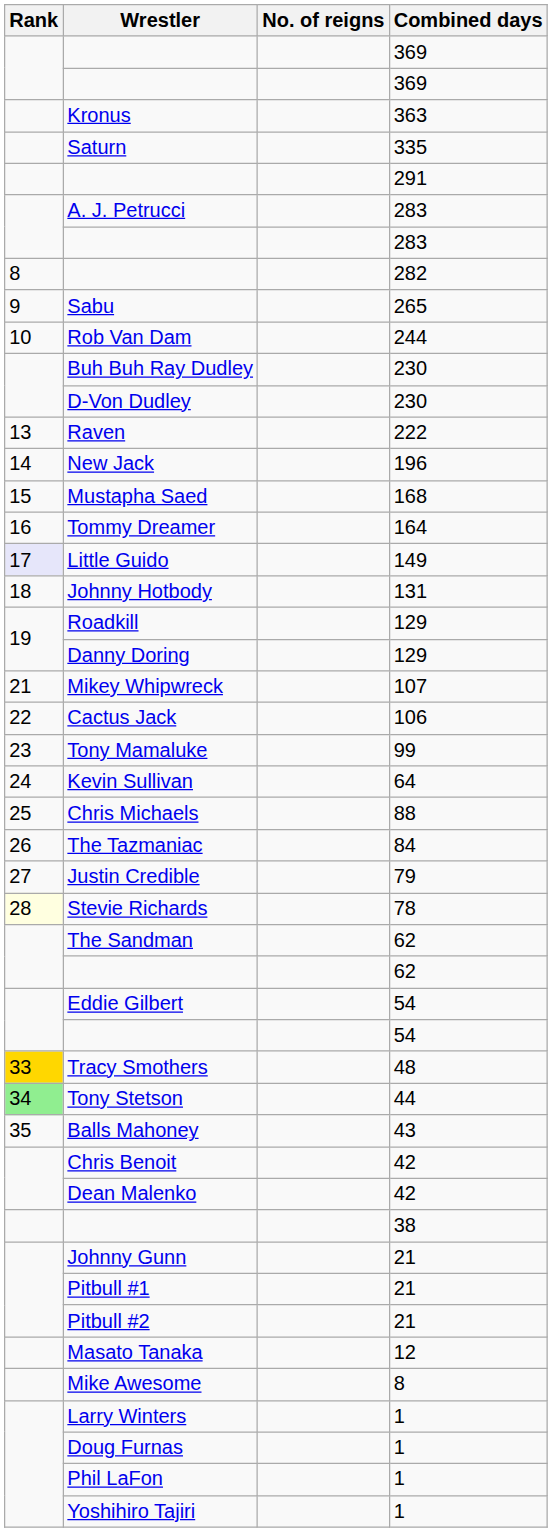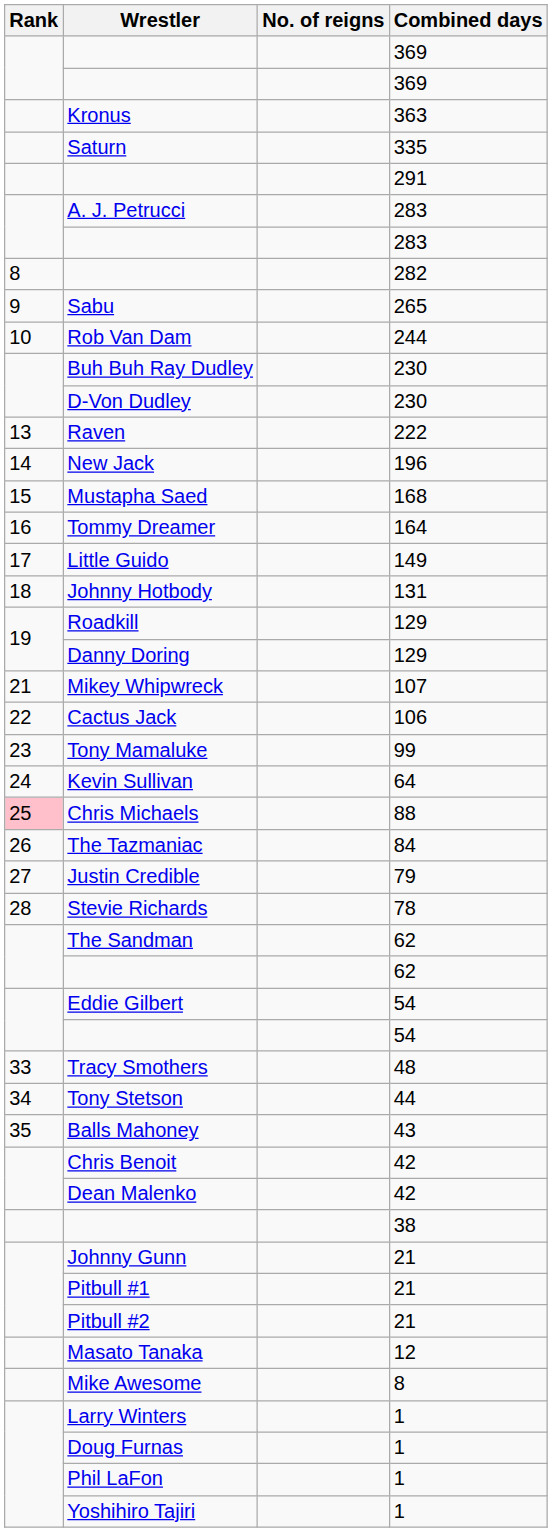Little Guido | Rank: lavender background -> no background
Chris Michaels | Rank: no background -> pink background
Stevie Richards | Rank: lightyellow background -> no background
Tracy Smothers | Rank: gold background -> no background
Tony Stetson | Rank: lightgreen background -> no background
